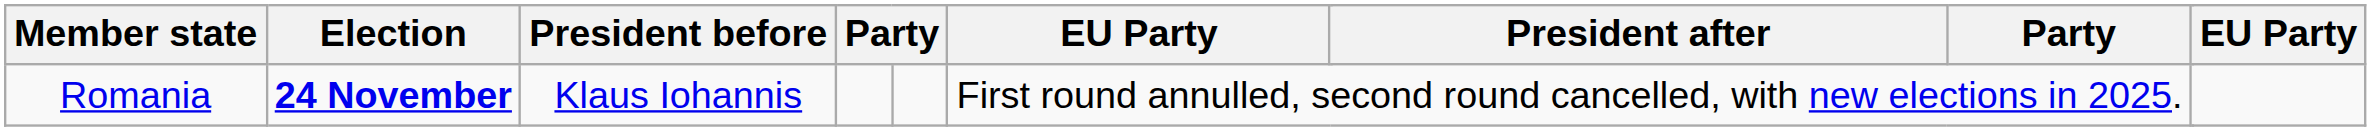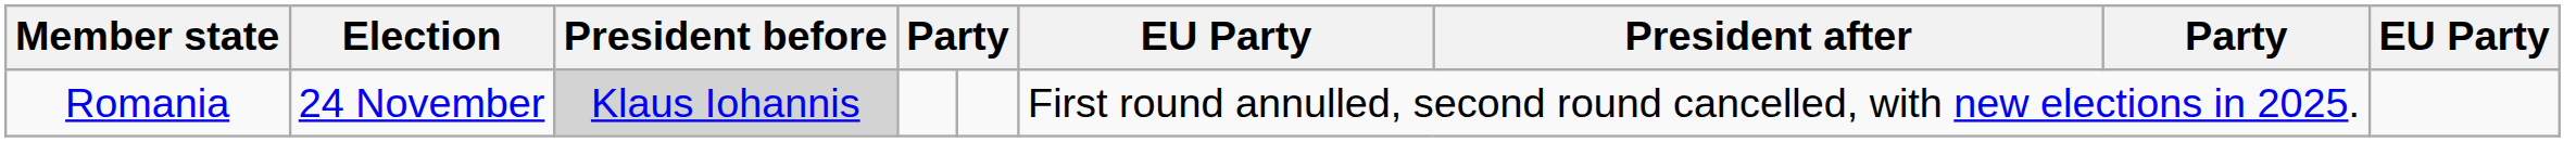Romania | Election: bold -> normal
Romania | President before: no background -> lightgrey background
